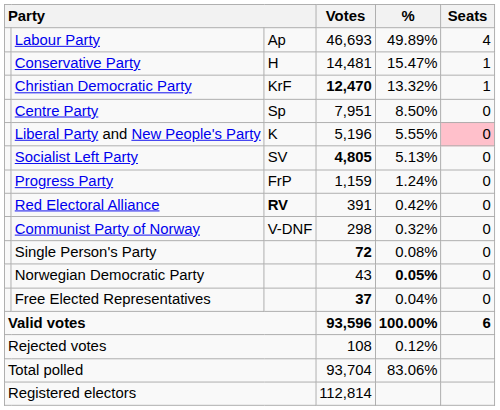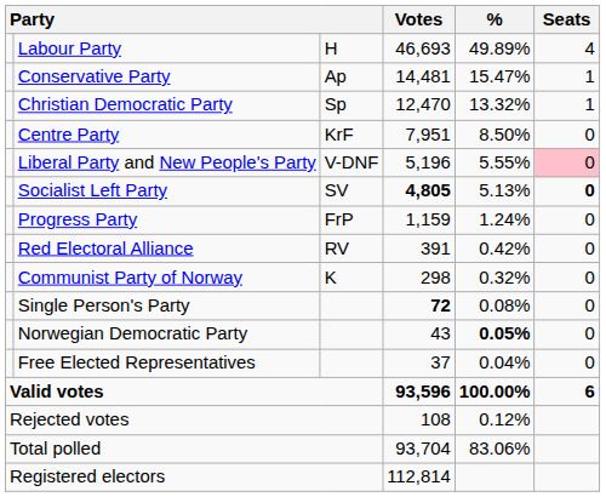Labour Party | column 3: Ap -> H
Conservative Party | column 3: H -> Ap
Christian Democratic Party | column 3: KrF -> Sp
Christian Democratic Party | Votes: bold -> normal
Centre Party | column 3: Sp -> KrF
Liberal Party and New People's Party | column 3: K -> V-DNF
Socialist Left Party | Seats: normal -> bold
Red Electoral Alliance | column 3: bold -> normal
Communist Party of Norway | column 3: V-DNF -> K
Free Elected Representatives | Votes: bold -> normal
